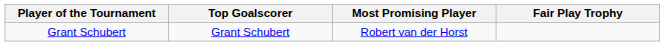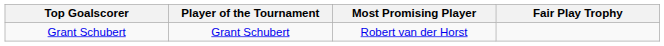columns swapped: Player of the Tournament <-> Top Goalscorer
